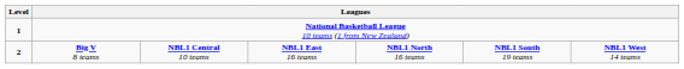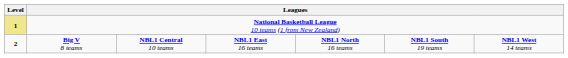National Basketball League 10 teams (1 from New Zealand) | Level: no background -> khaki background
